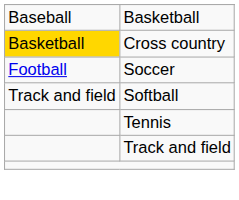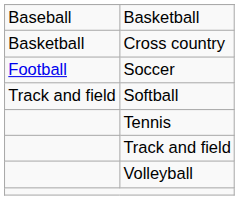Cross country | column 1: gold background -> no background
+ row: Volleyball
